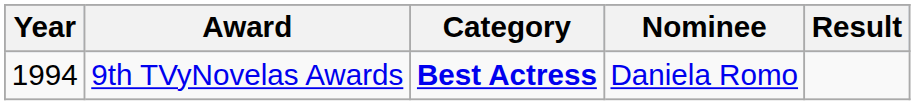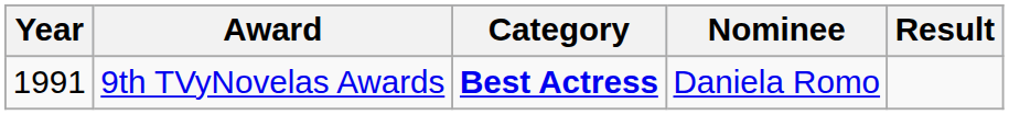9th TVyNovelas Awards | Year: 1994 -> 1991
